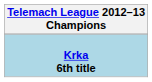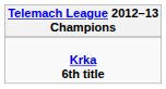row 2 | column 1: lightblue background -> no background
